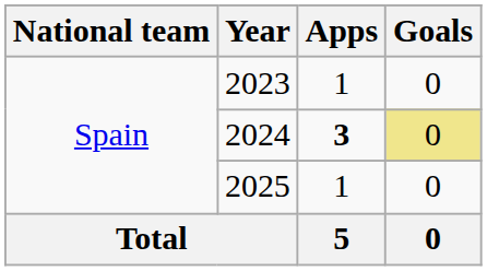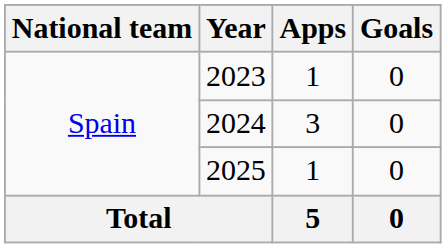2024 | Apps: bold -> normal
2024 | Goals: khaki background -> no background
